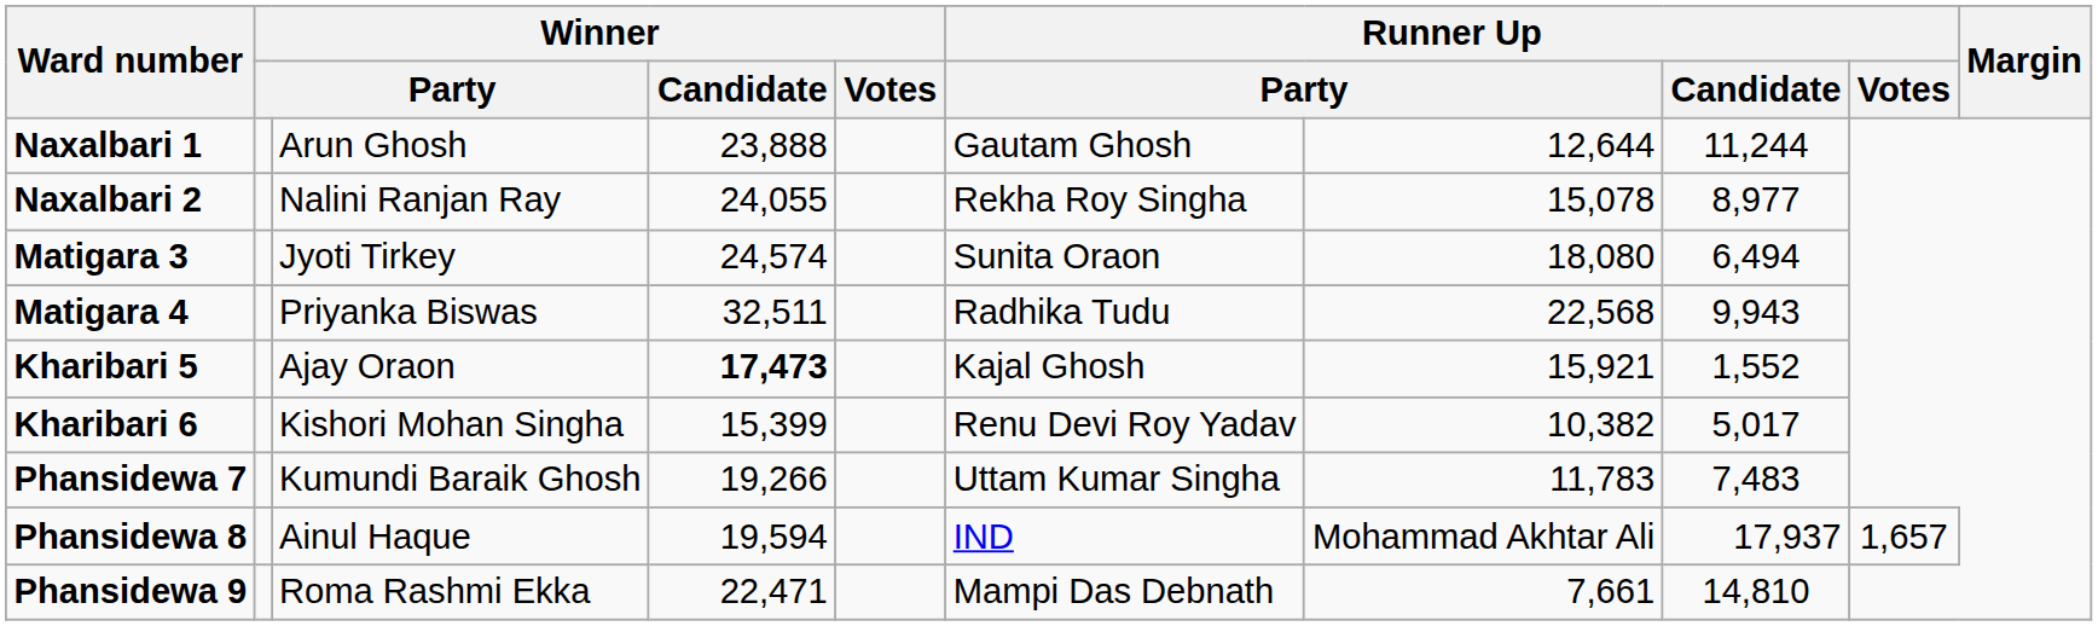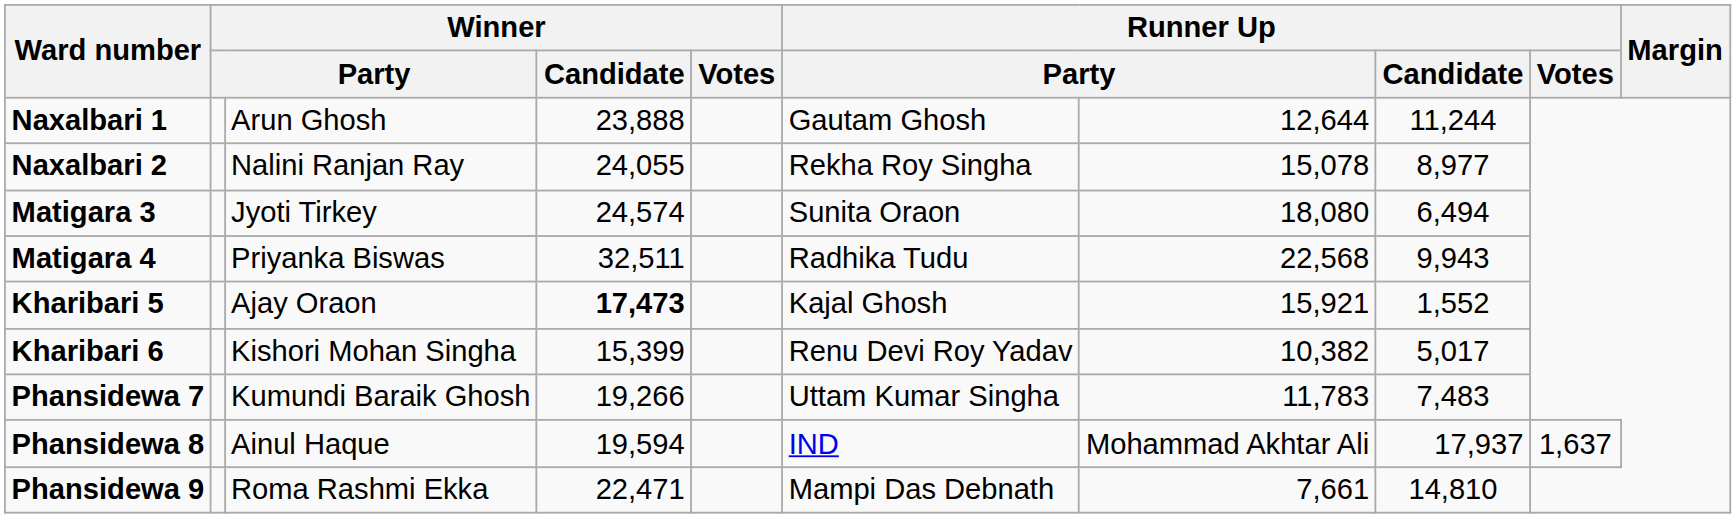Phansidewa 8 | Runner Up / Votes: 1,657 -> 1,637
